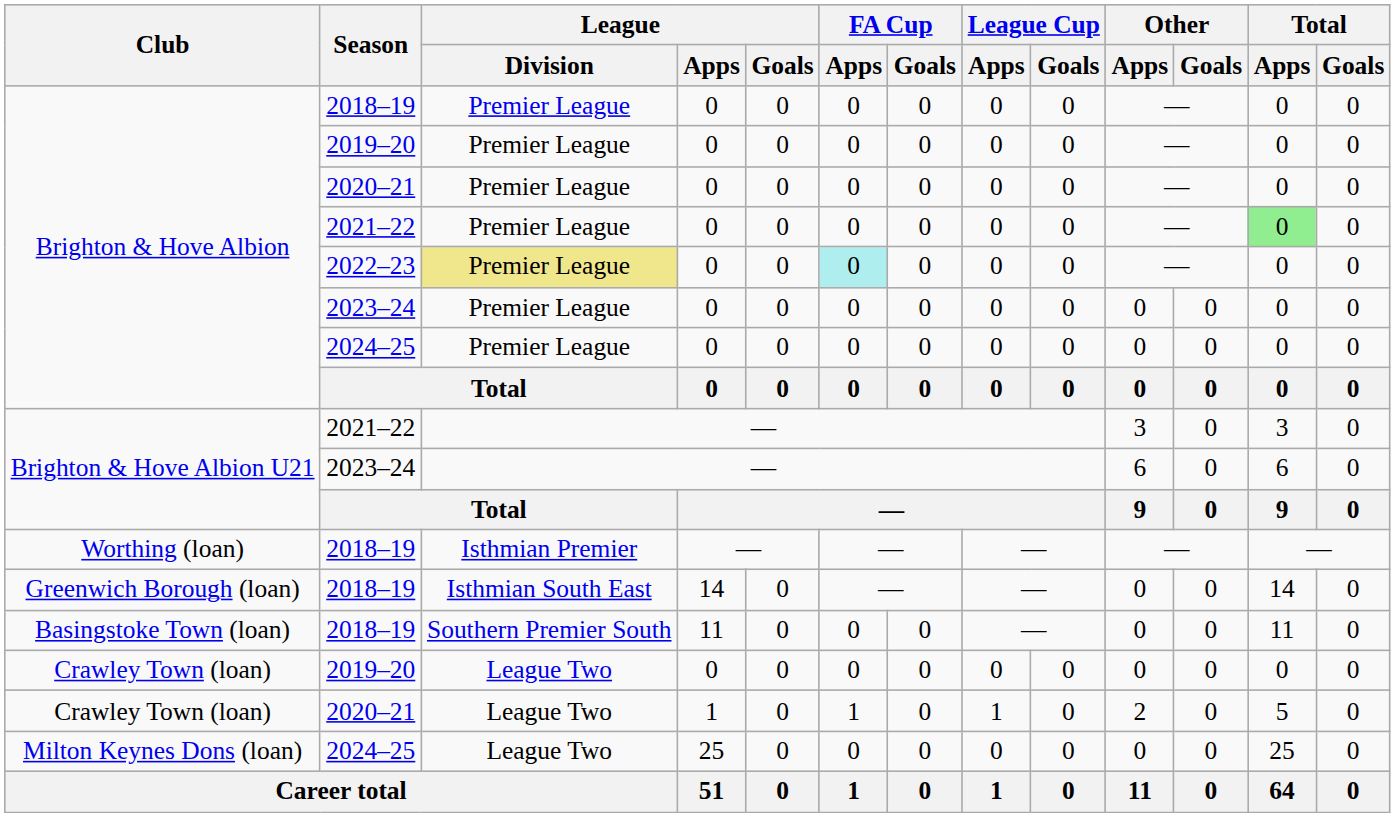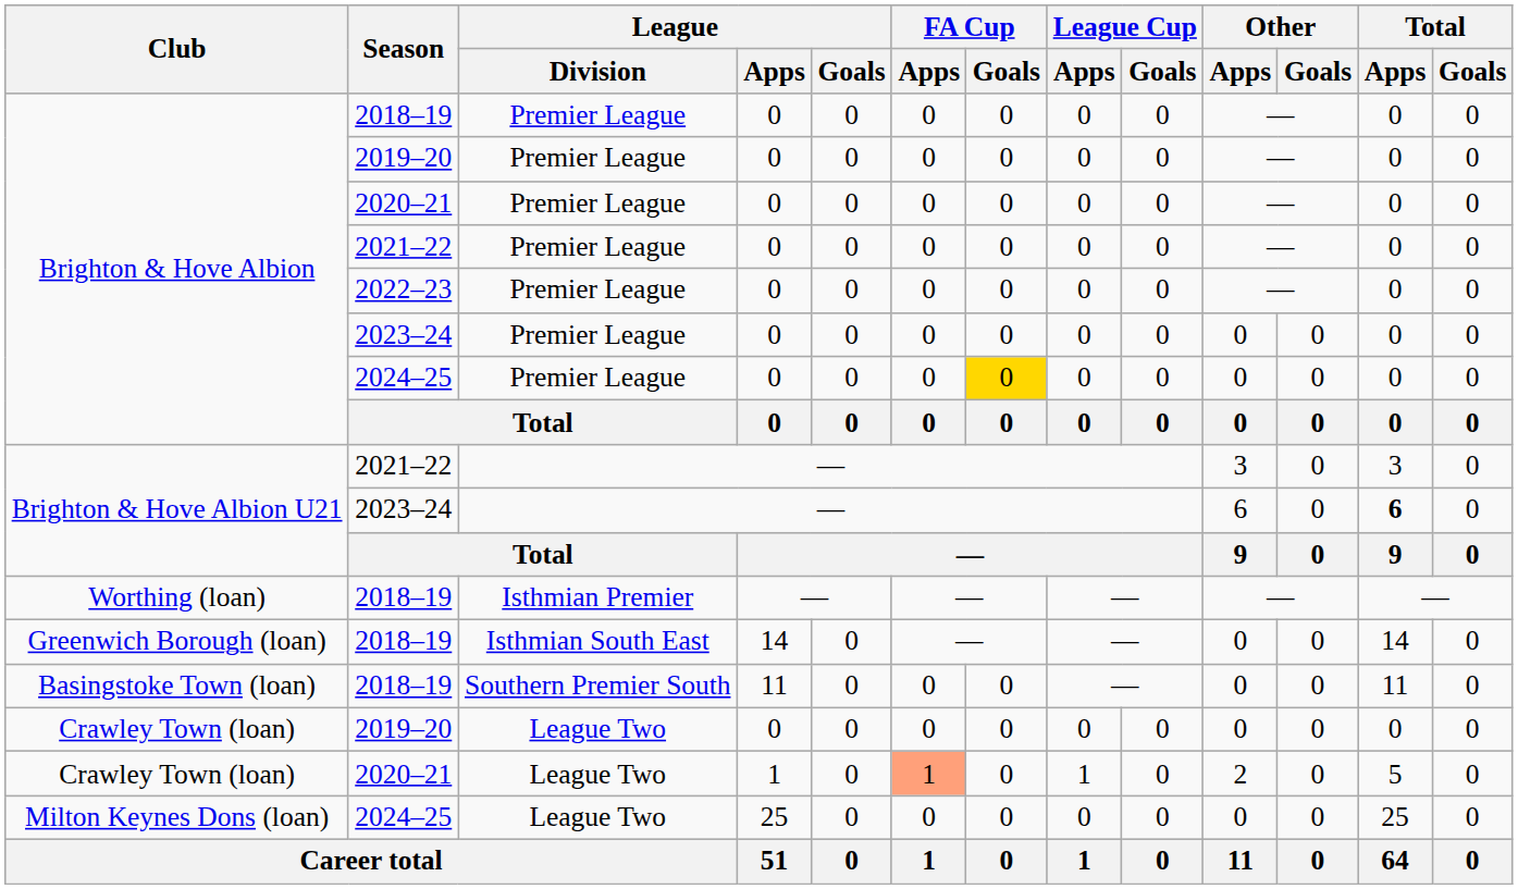Brighton & Hove Albion / 2021–22 | Total / Apps: lightgreen background -> no background
Brighton & Hove Albion / 2022–23 | League / Division: khaki background -> no background
Brighton & Hove Albion / 2022–23 | FA Cup / Apps: paleturquoise background -> no background
Brighton & Hove Albion / 2024–25 | FA Cup / Goals: no background -> gold background
Brighton & Hove Albion U21 / 2023–24 | Total / Apps: normal -> bold
Crawley Town (loan) / 2020–21 | FA Cup / Apps: no background -> lightsalmon background
